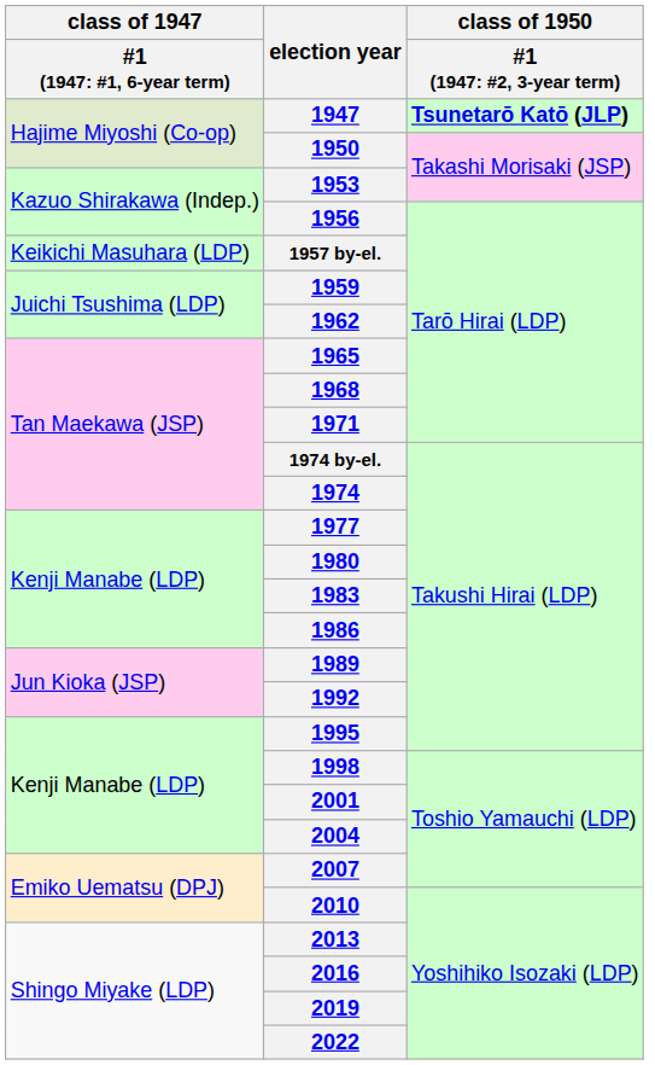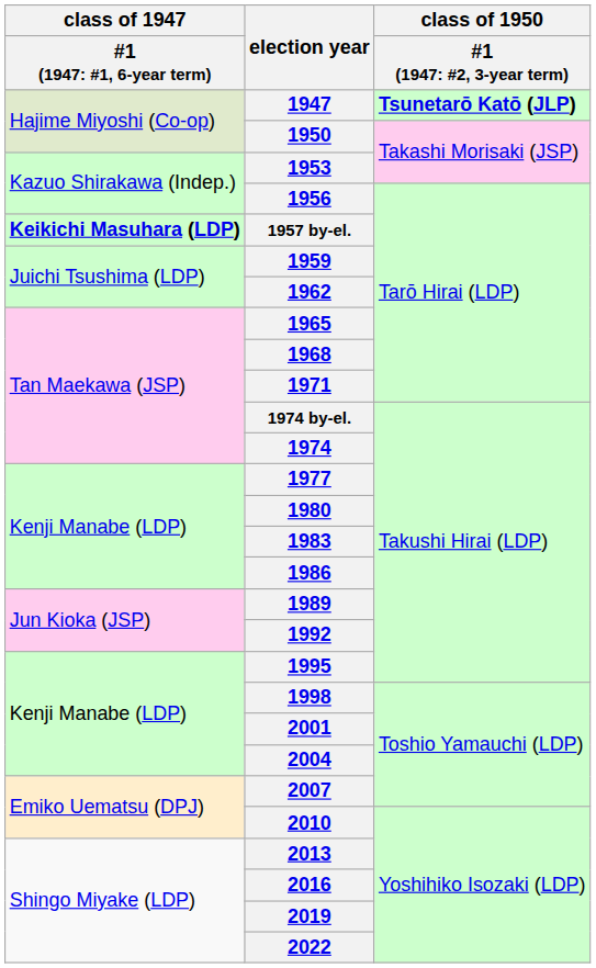1957 by-el. | column 1: normal -> bold
